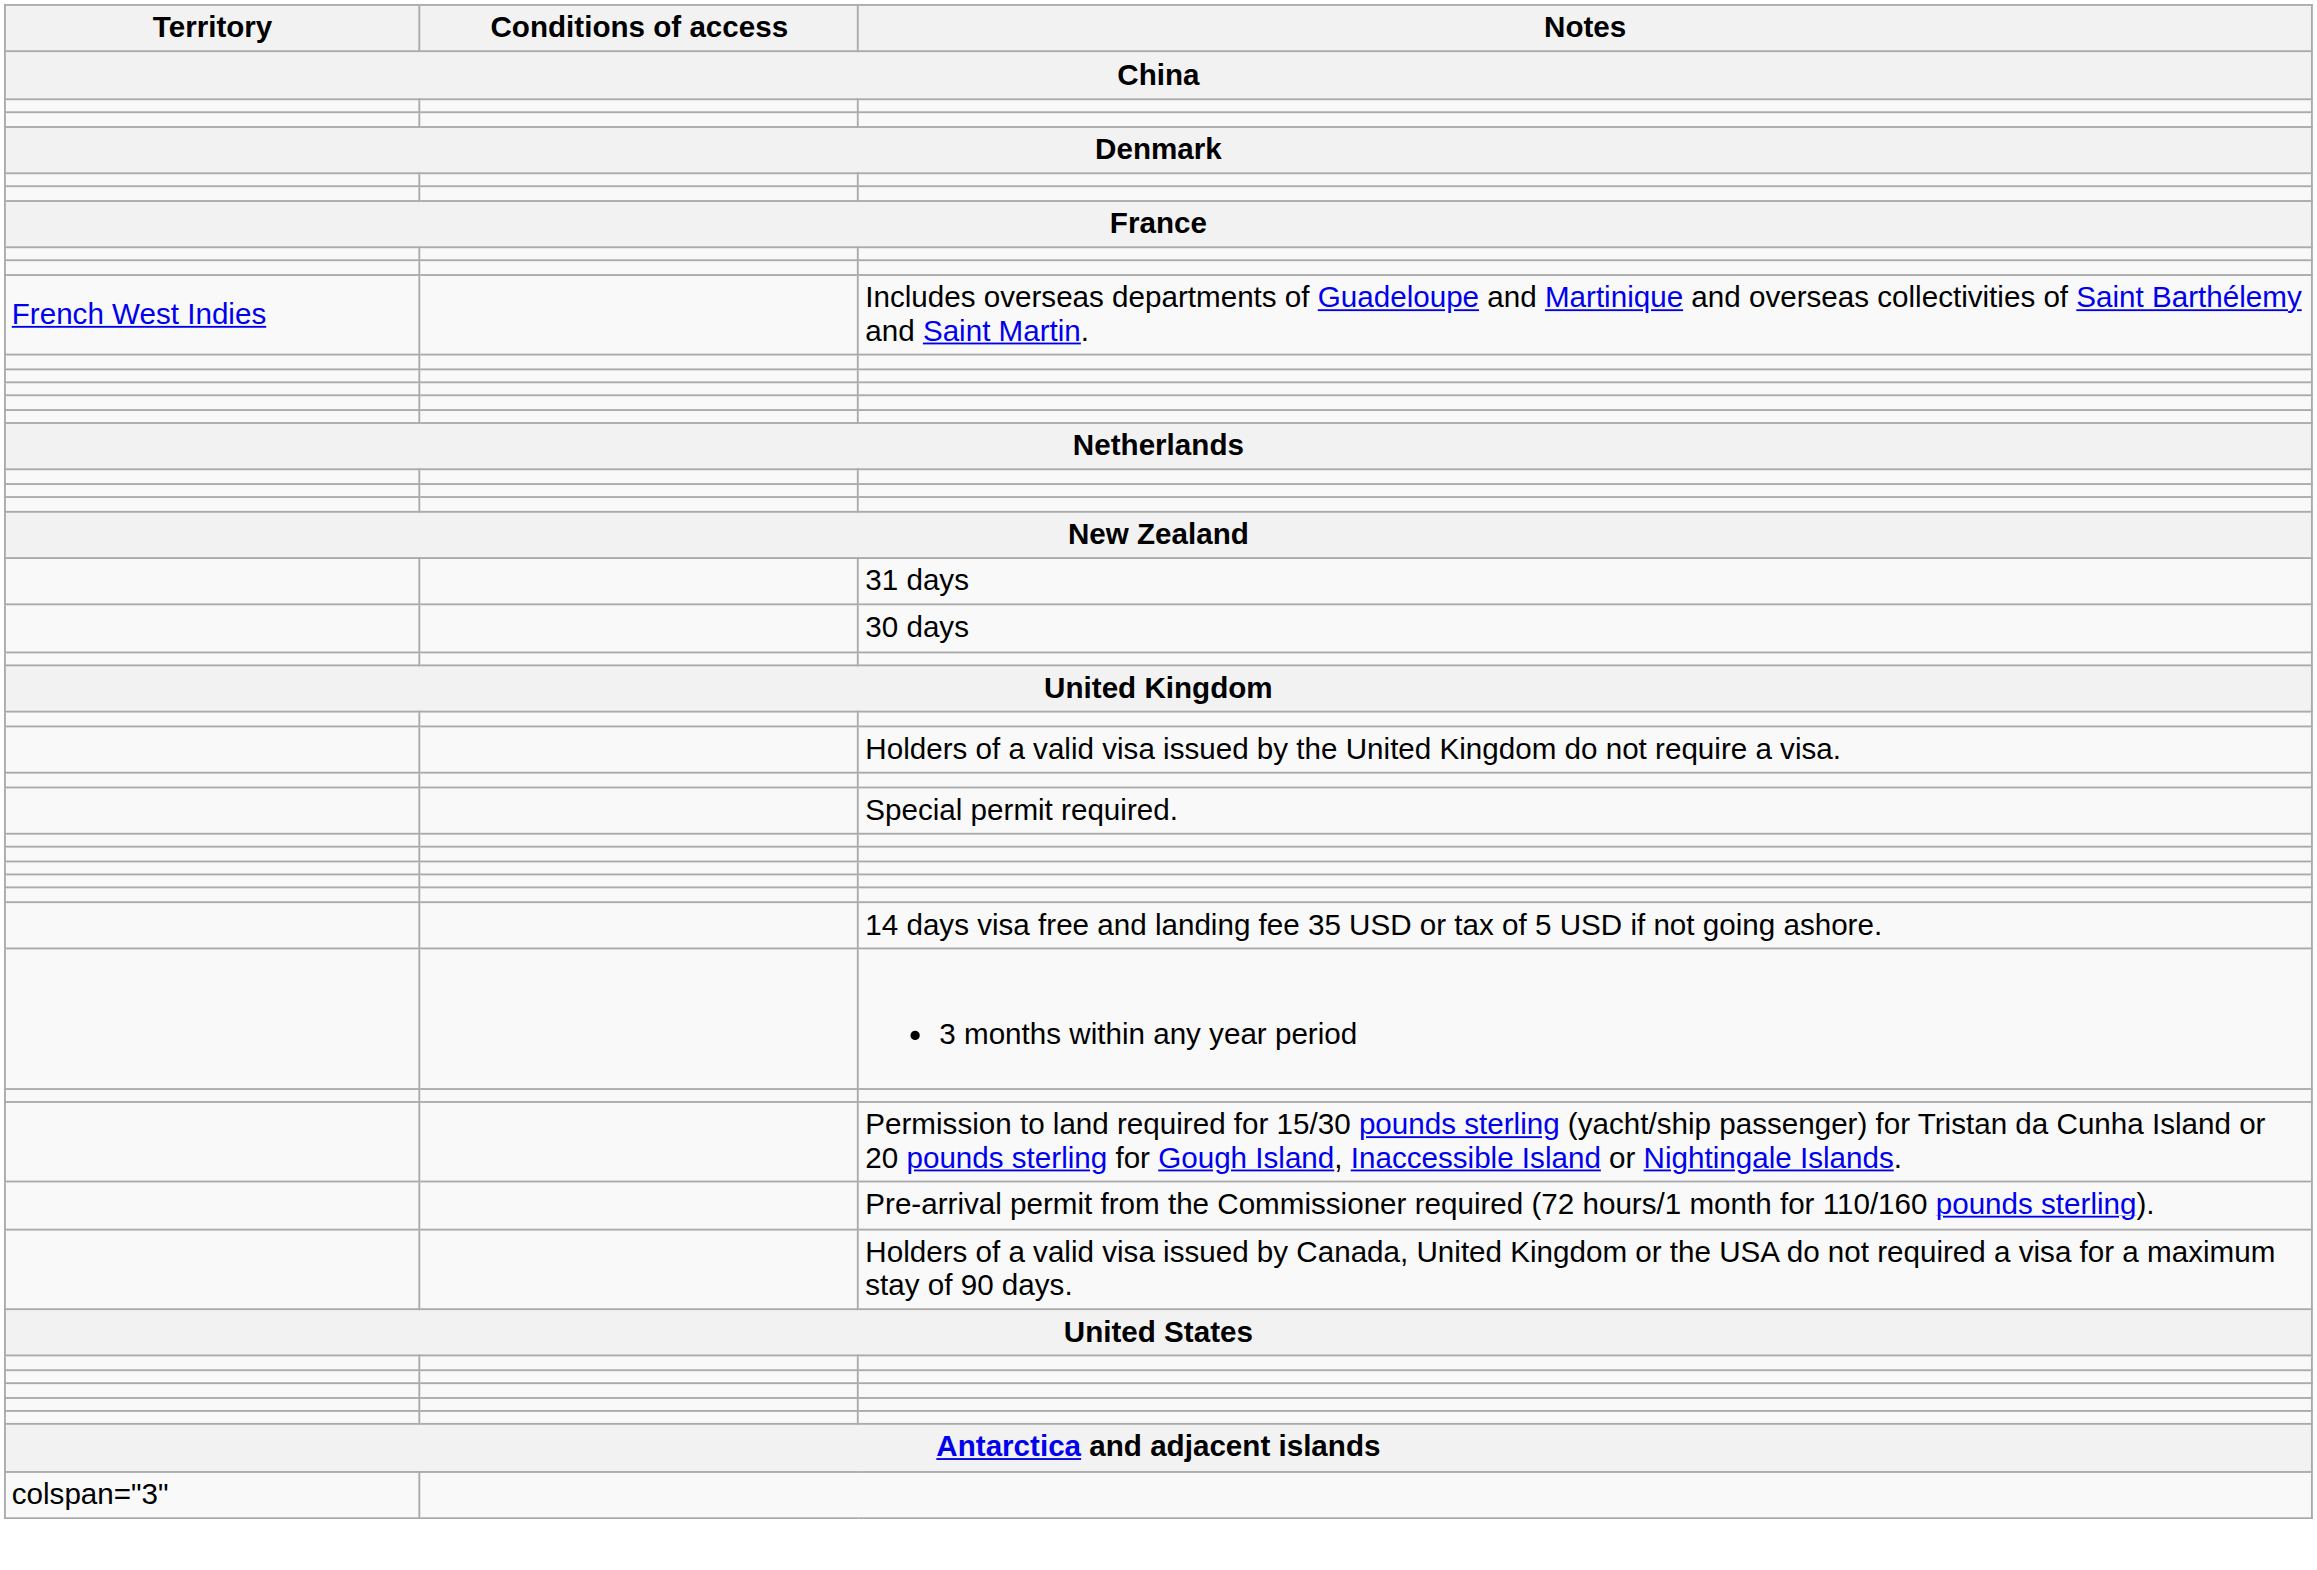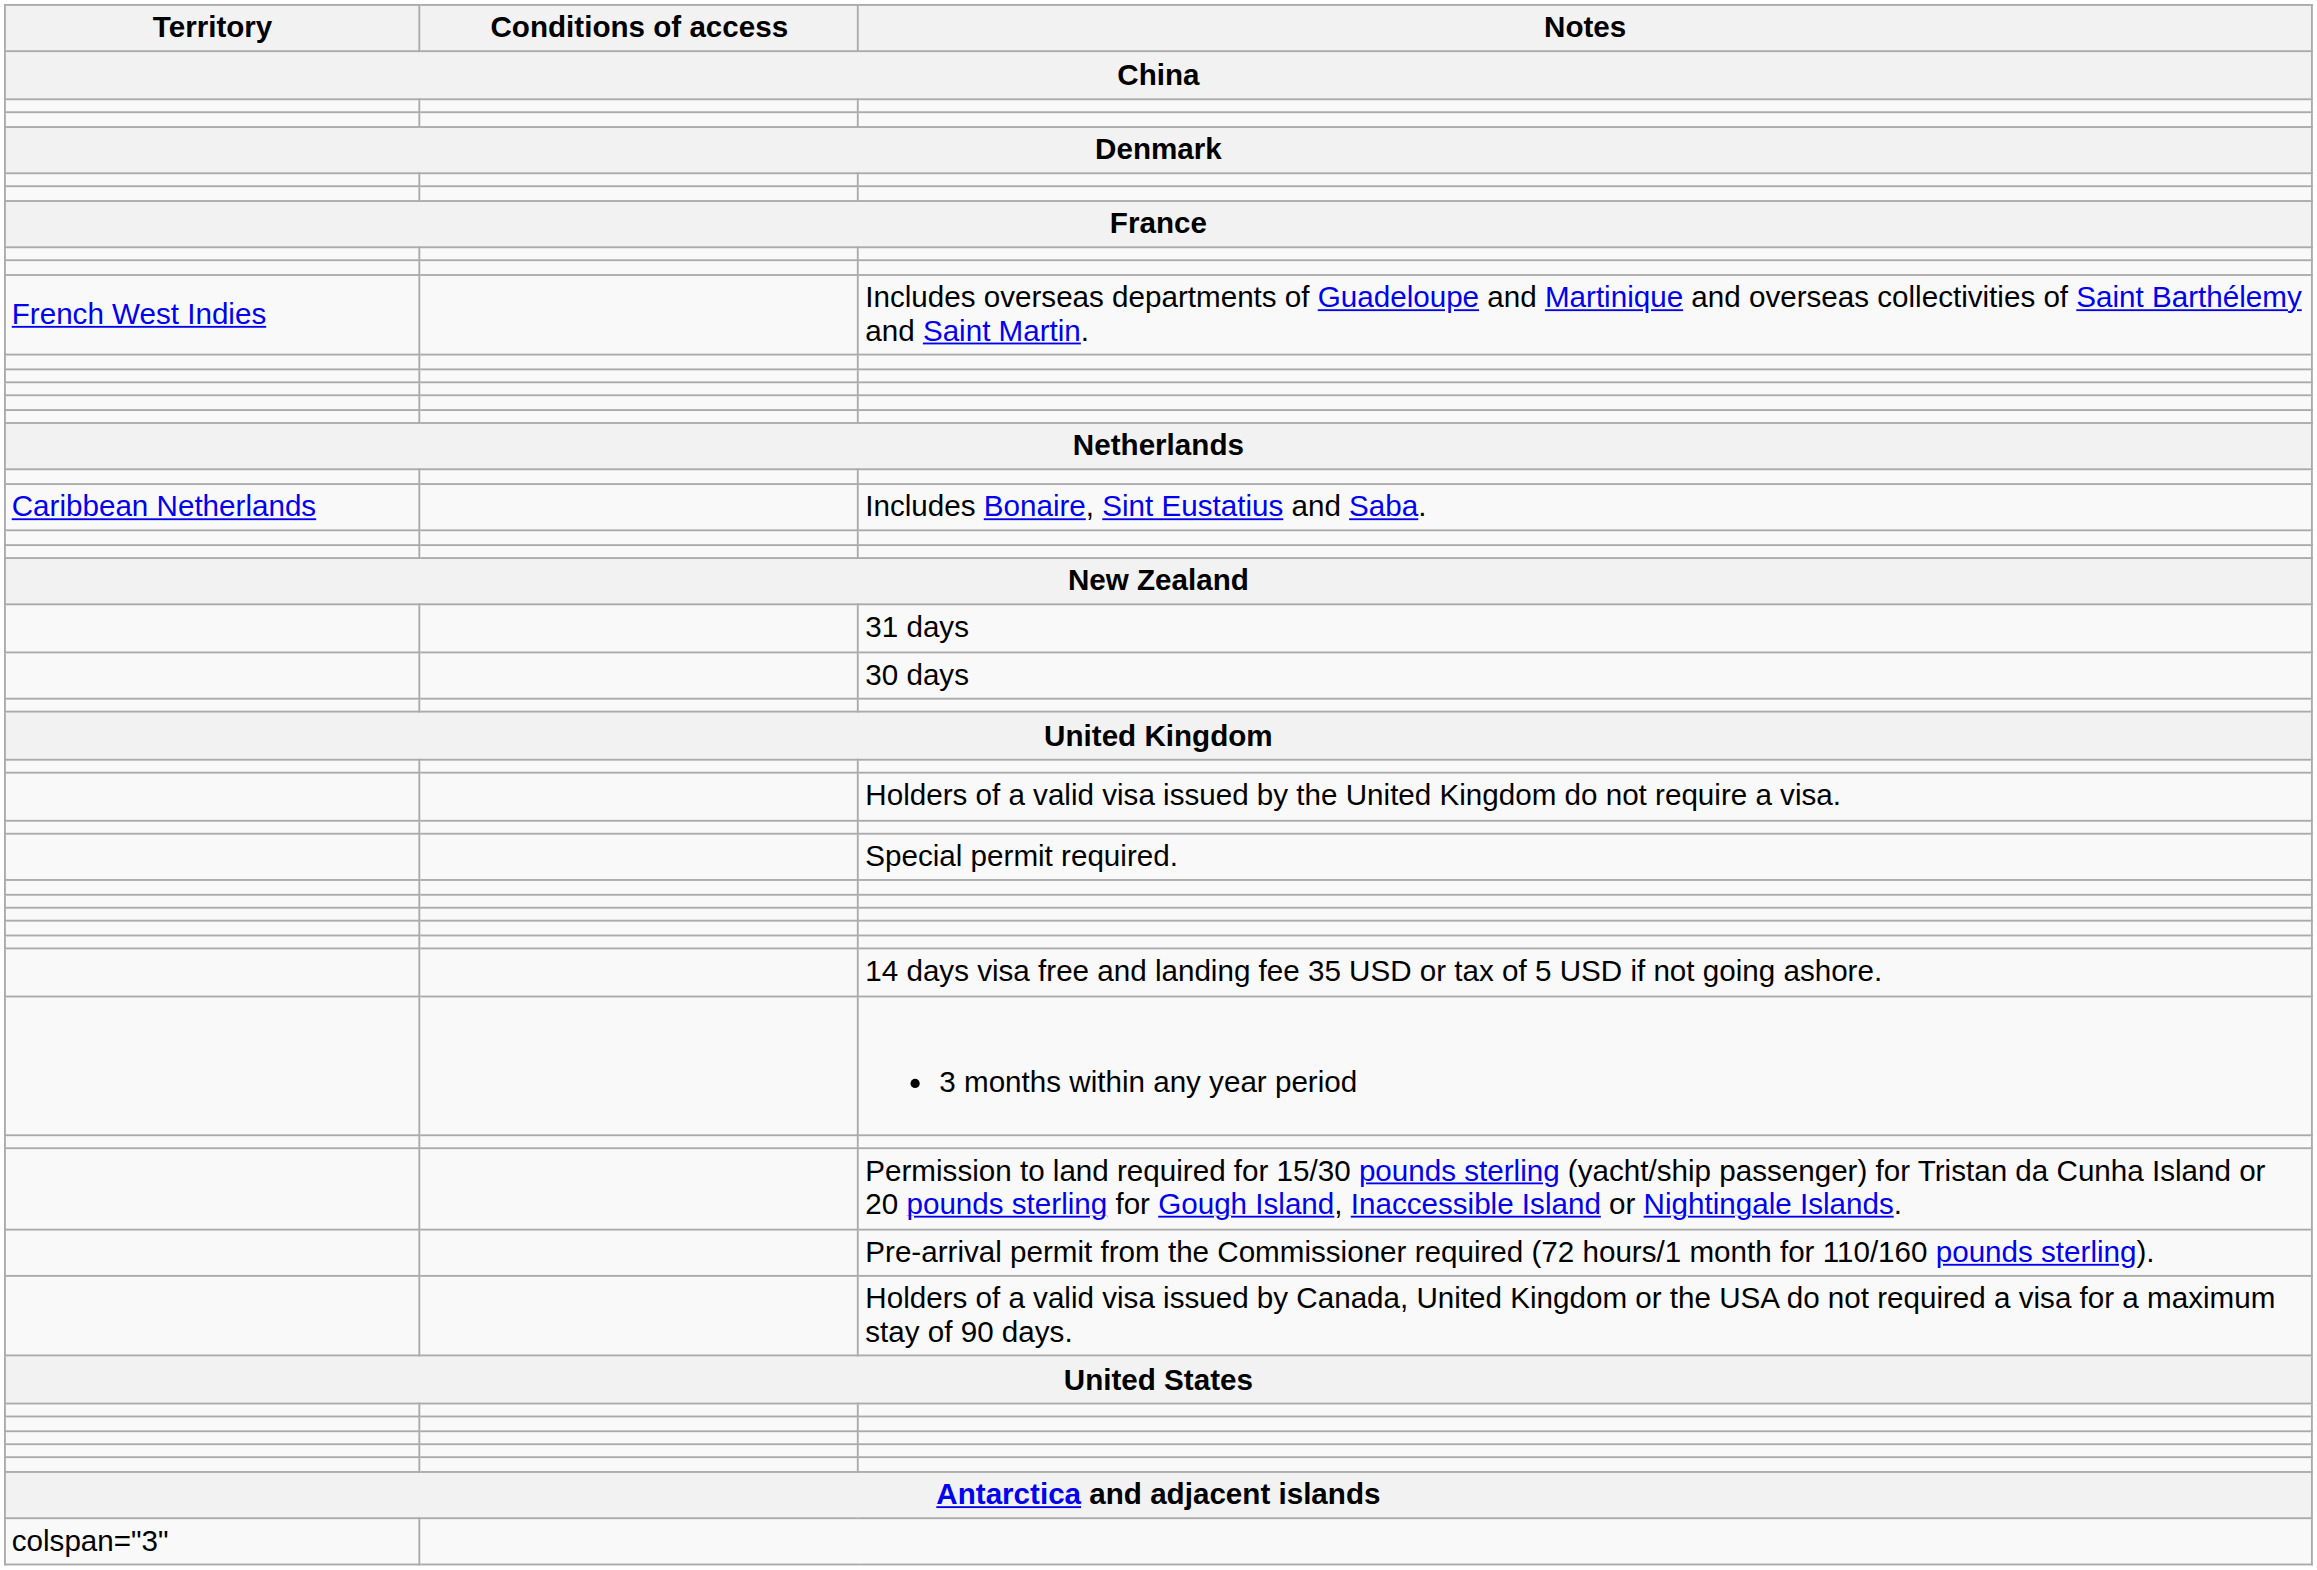+ row: Caribbean Netherlands | Includes Bonaire, Sint Eustatius and Saba.
